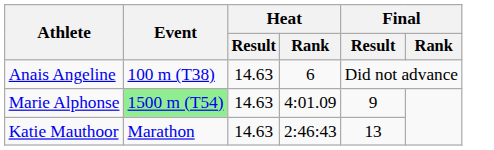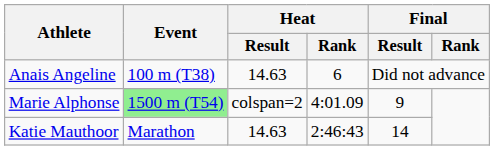Marie Alphonse | Heat / Result: 14.63 -> colspan=2
Katie Mauthoor | Final / Result: 13 -> 14
